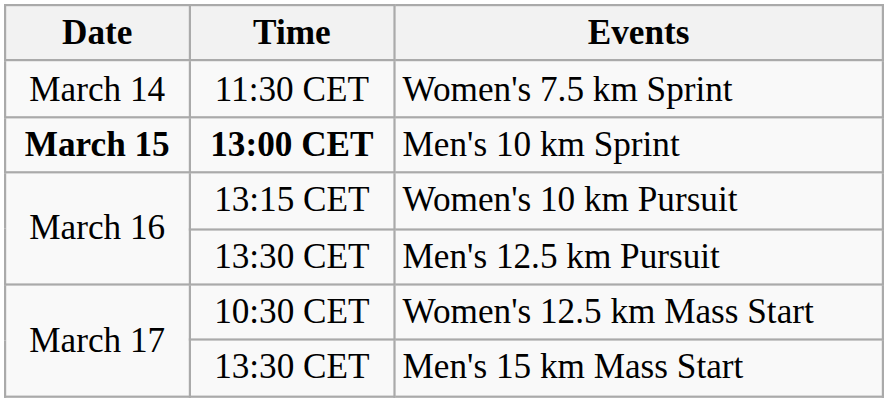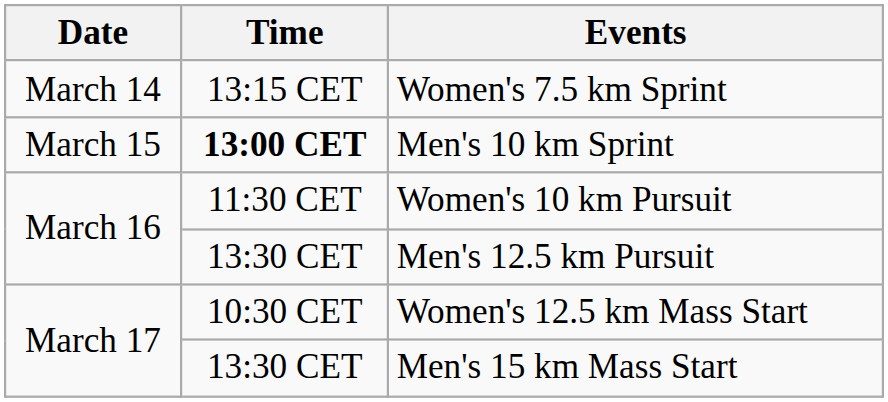Women's 7.5 km Sprint | Time: 11:30 CET -> 13:15 CET
Men's 10 km Sprint | Date: bold -> normal
Women's 10 km Pursuit | Time: 13:15 CET -> 11:30 CET
